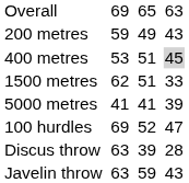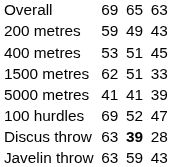400 metres | column 4: lightgrey background -> no background
Discus throw | column 3: normal -> bold
